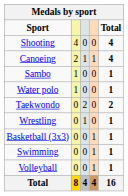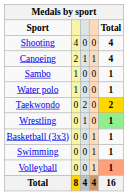Taekwondo | Total: no background -> gold background
Wrestling | Total: no background -> lightgreen background
Volleyball | Total: no background -> lightsalmon background
